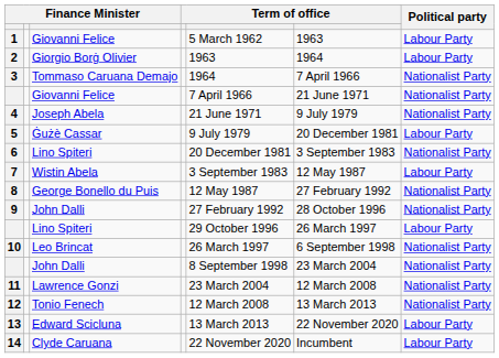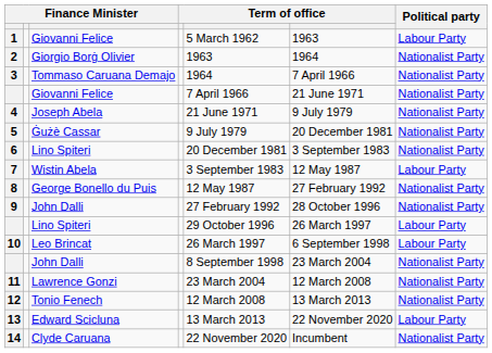2 | Political party: Labour Party -> Nationalist Party
5 | Political party: Labour Party -> Nationalist Party
10 | Political party: Nationalist Party -> Labour Party
14 | Political party: Labour Party -> Nationalist Party
